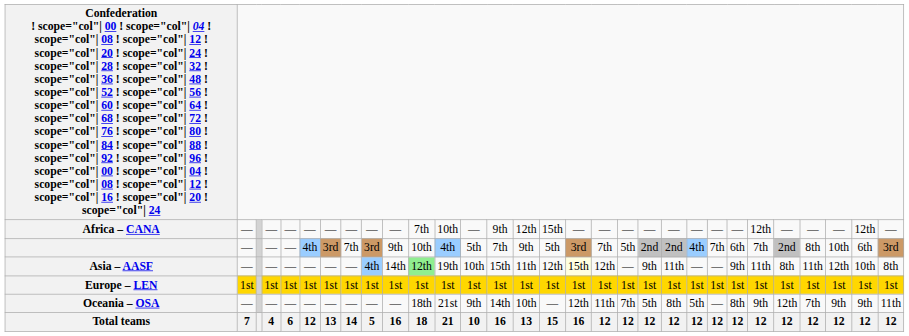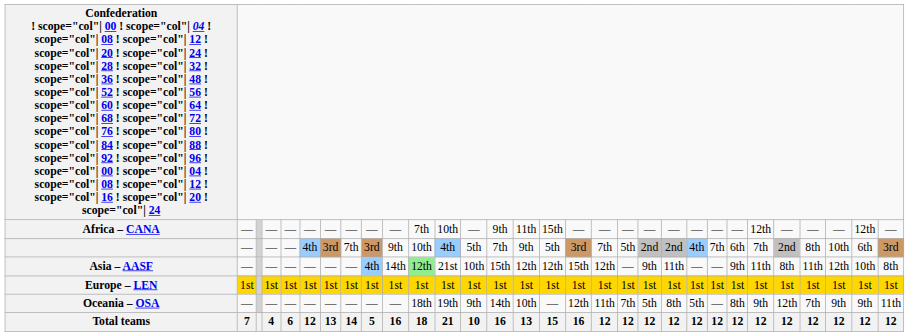Africa – CANA | column 15: 12th -> 11th
Asia – AASF | column 12: 19th -> 21st
Asia – AASF | column 15: 11th -> 12th
Asia – AASF | column 17: lightyellow background -> no background
Oceania – OSA | column 12: 21st -> 19th
